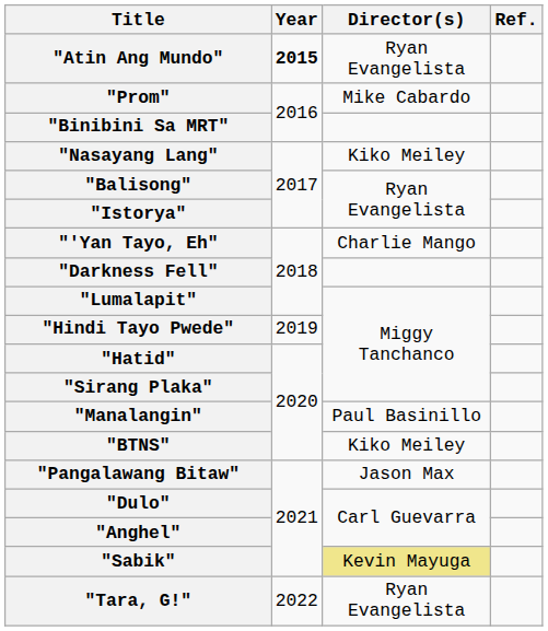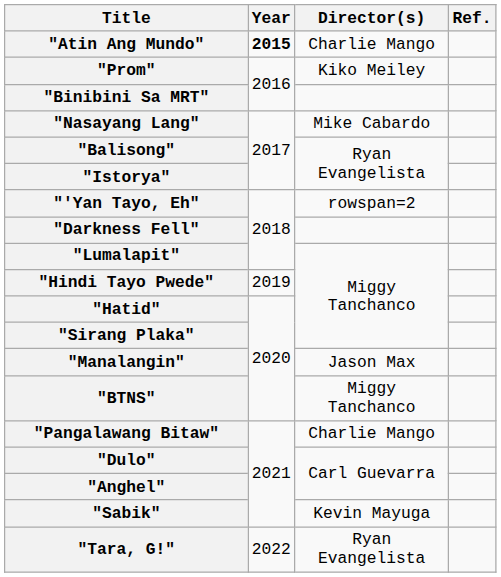"Atin Ang Mundo" | Director(s): Ryan Evangelista -> Charlie Mango
"Prom" | Director(s): Mike Cabardo -> Kiko Meiley
"Nasayang Lang" | Director(s): Kiko Meiley -> Mike Cabardo
"'Yan Tayo, Eh" | Director(s): Charlie Mango -> rowspan=2
"Manalangin" | Director(s): Paul Basinillo -> Jason Max
"BTNS" | Director(s): Kiko Meiley -> Miggy Tanchanco
"Pangalawang Bitaw" | Director(s): Jason Max -> Charlie Mango
"Sabik" | Director(s): khaki background -> no background
